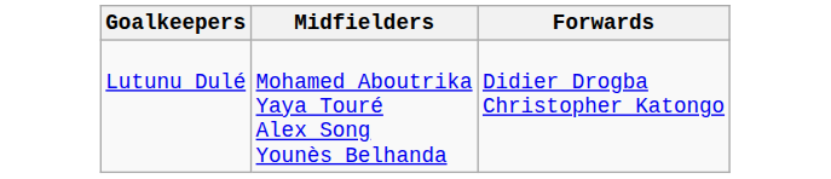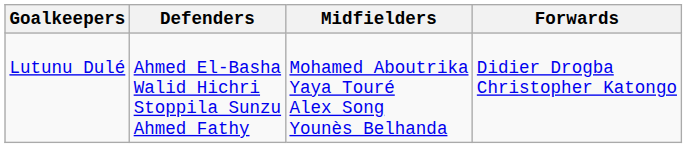+ column: Defenders | Ahmed El-Basha Walid Hichri Stoppila Sunzu Ahmed Fathy
